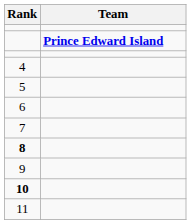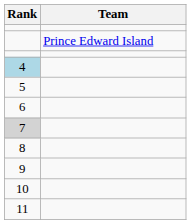row 3 | Team: bold -> normal
row 5 | Rank: no background -> lightblue background
row 8 | Rank: no background -> lightgrey background
row 9 | Rank: bold -> normal
row 11 | Rank: bold -> normal
